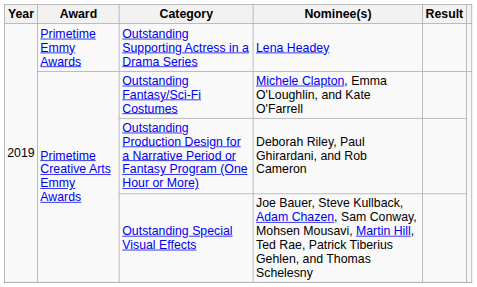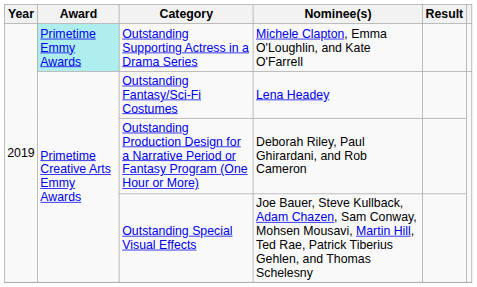Outstanding Supporting Actress in a Drama Series | Award: no background -> paleturquoise background
Outstanding Supporting Actress in a Drama Series | Nominee(s): Lena Headey -> Michele Clapton, Emma O'Loughlin, and Kate O'Farrell
Outstanding Fantasy/Sci-Fi Costumes | Nominee(s): Michele Clapton, Emma O'Loughlin, and Kate O'Farrell -> Lena Headey
